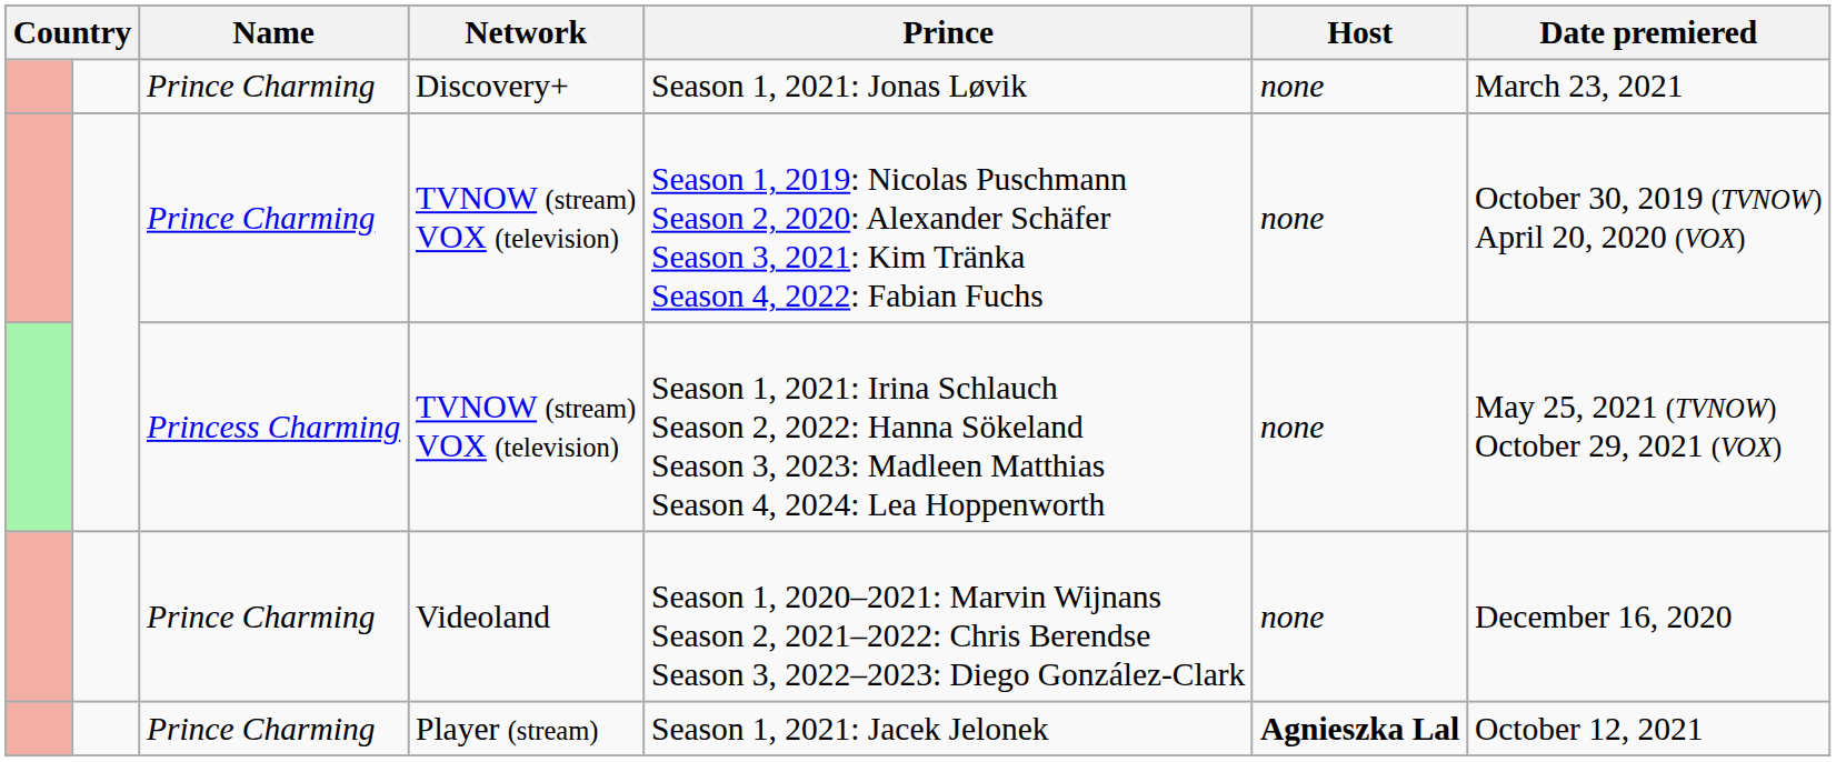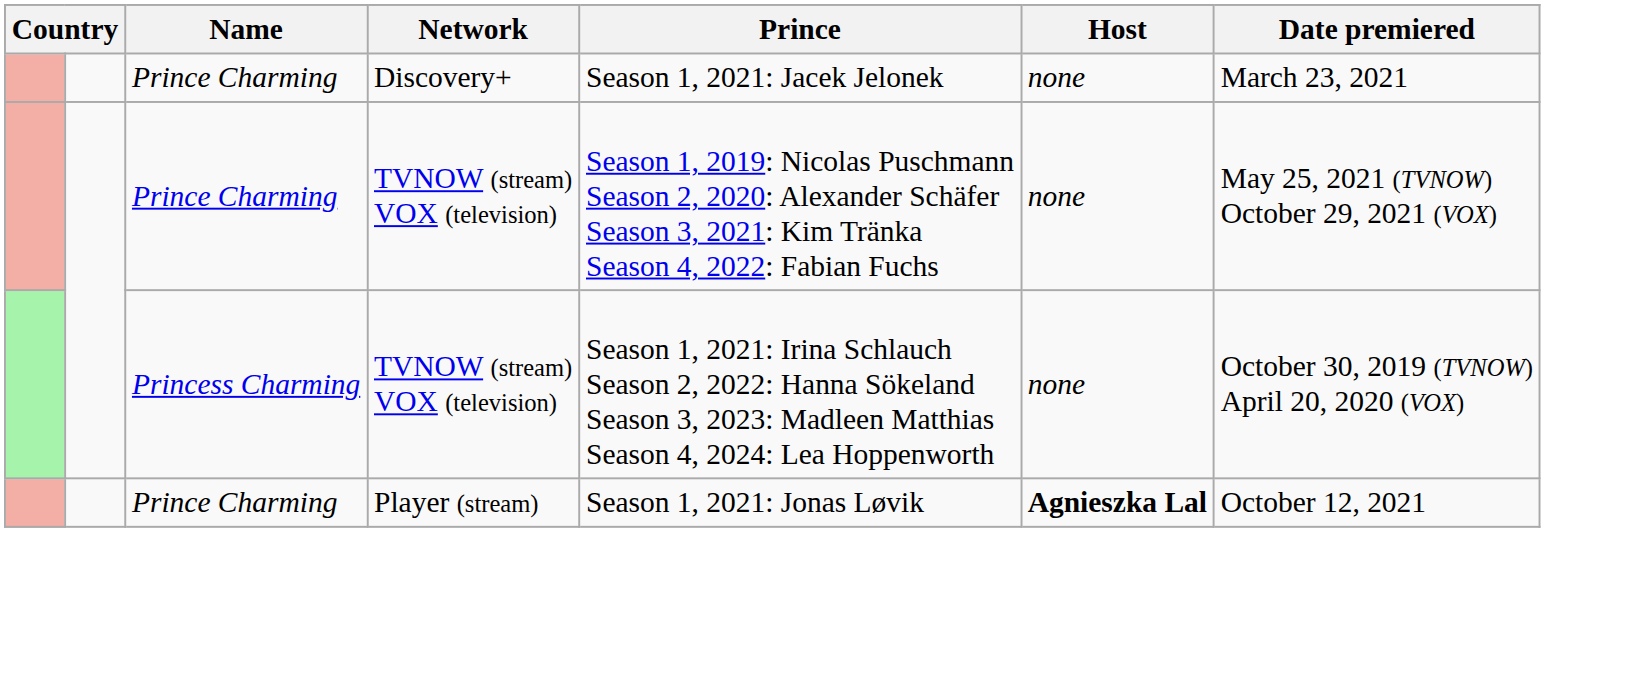Discovery+ | Prince: Season 1, 2021: Jonas Løvik -> Season 1, 2021: Jacek Jelonek
Prince Charming / TVNOW (stream) VOX (television) | Date premiered: October 30, 2019 (TVNOW) April 20, 2020 (VOX) -> May 25, 2021 (TVNOW) October 29, 2021 (VOX)
Princess Charming / TVNOW (stream) VOX (television) | Date premiered: May 25, 2021 (TVNOW) October 29, 2021 (VOX) -> October 30, 2019 (TVNOW) April 20, 2020 (VOX)
- row: Prince Charming | Videoland | Season 1, 2020–2021: Marvin Wijnans Season 2, 2021–2022: Chris Berendse Season 3, 2022–2023: Diego González-Clark | none | December 16, 2020
Player (stream) | Prince: Season 1, 2021: Jacek Jelonek -> Season 1, 2021: Jonas Løvik
